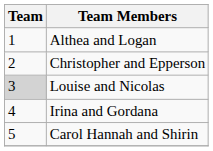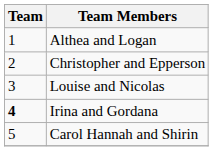Louise and Nicolas | Team: lightgrey background -> no background
Irina and Gordana | Team: normal -> bold
